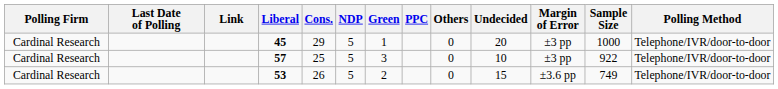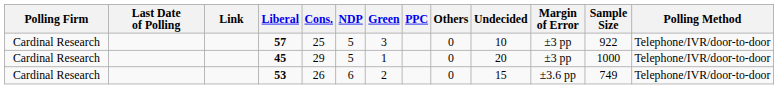rows swapped: 57 <-> 45
53 | NDP: 5 -> 6
